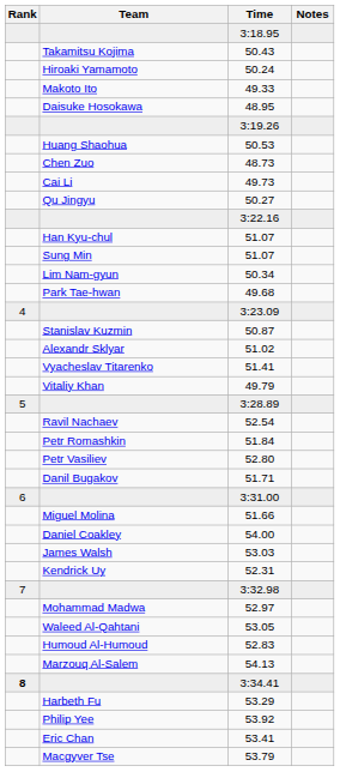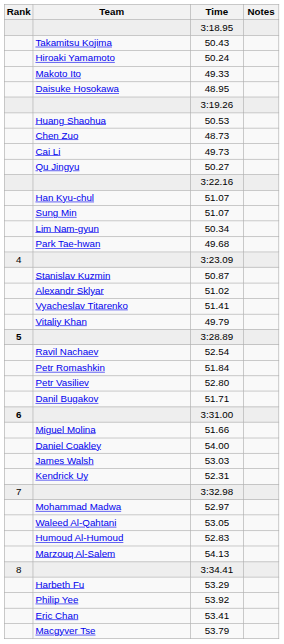3:28.89 | Rank: normal -> bold
3:31.00 | Rank: normal -> bold
3:34.41 | Rank: bold -> normal
